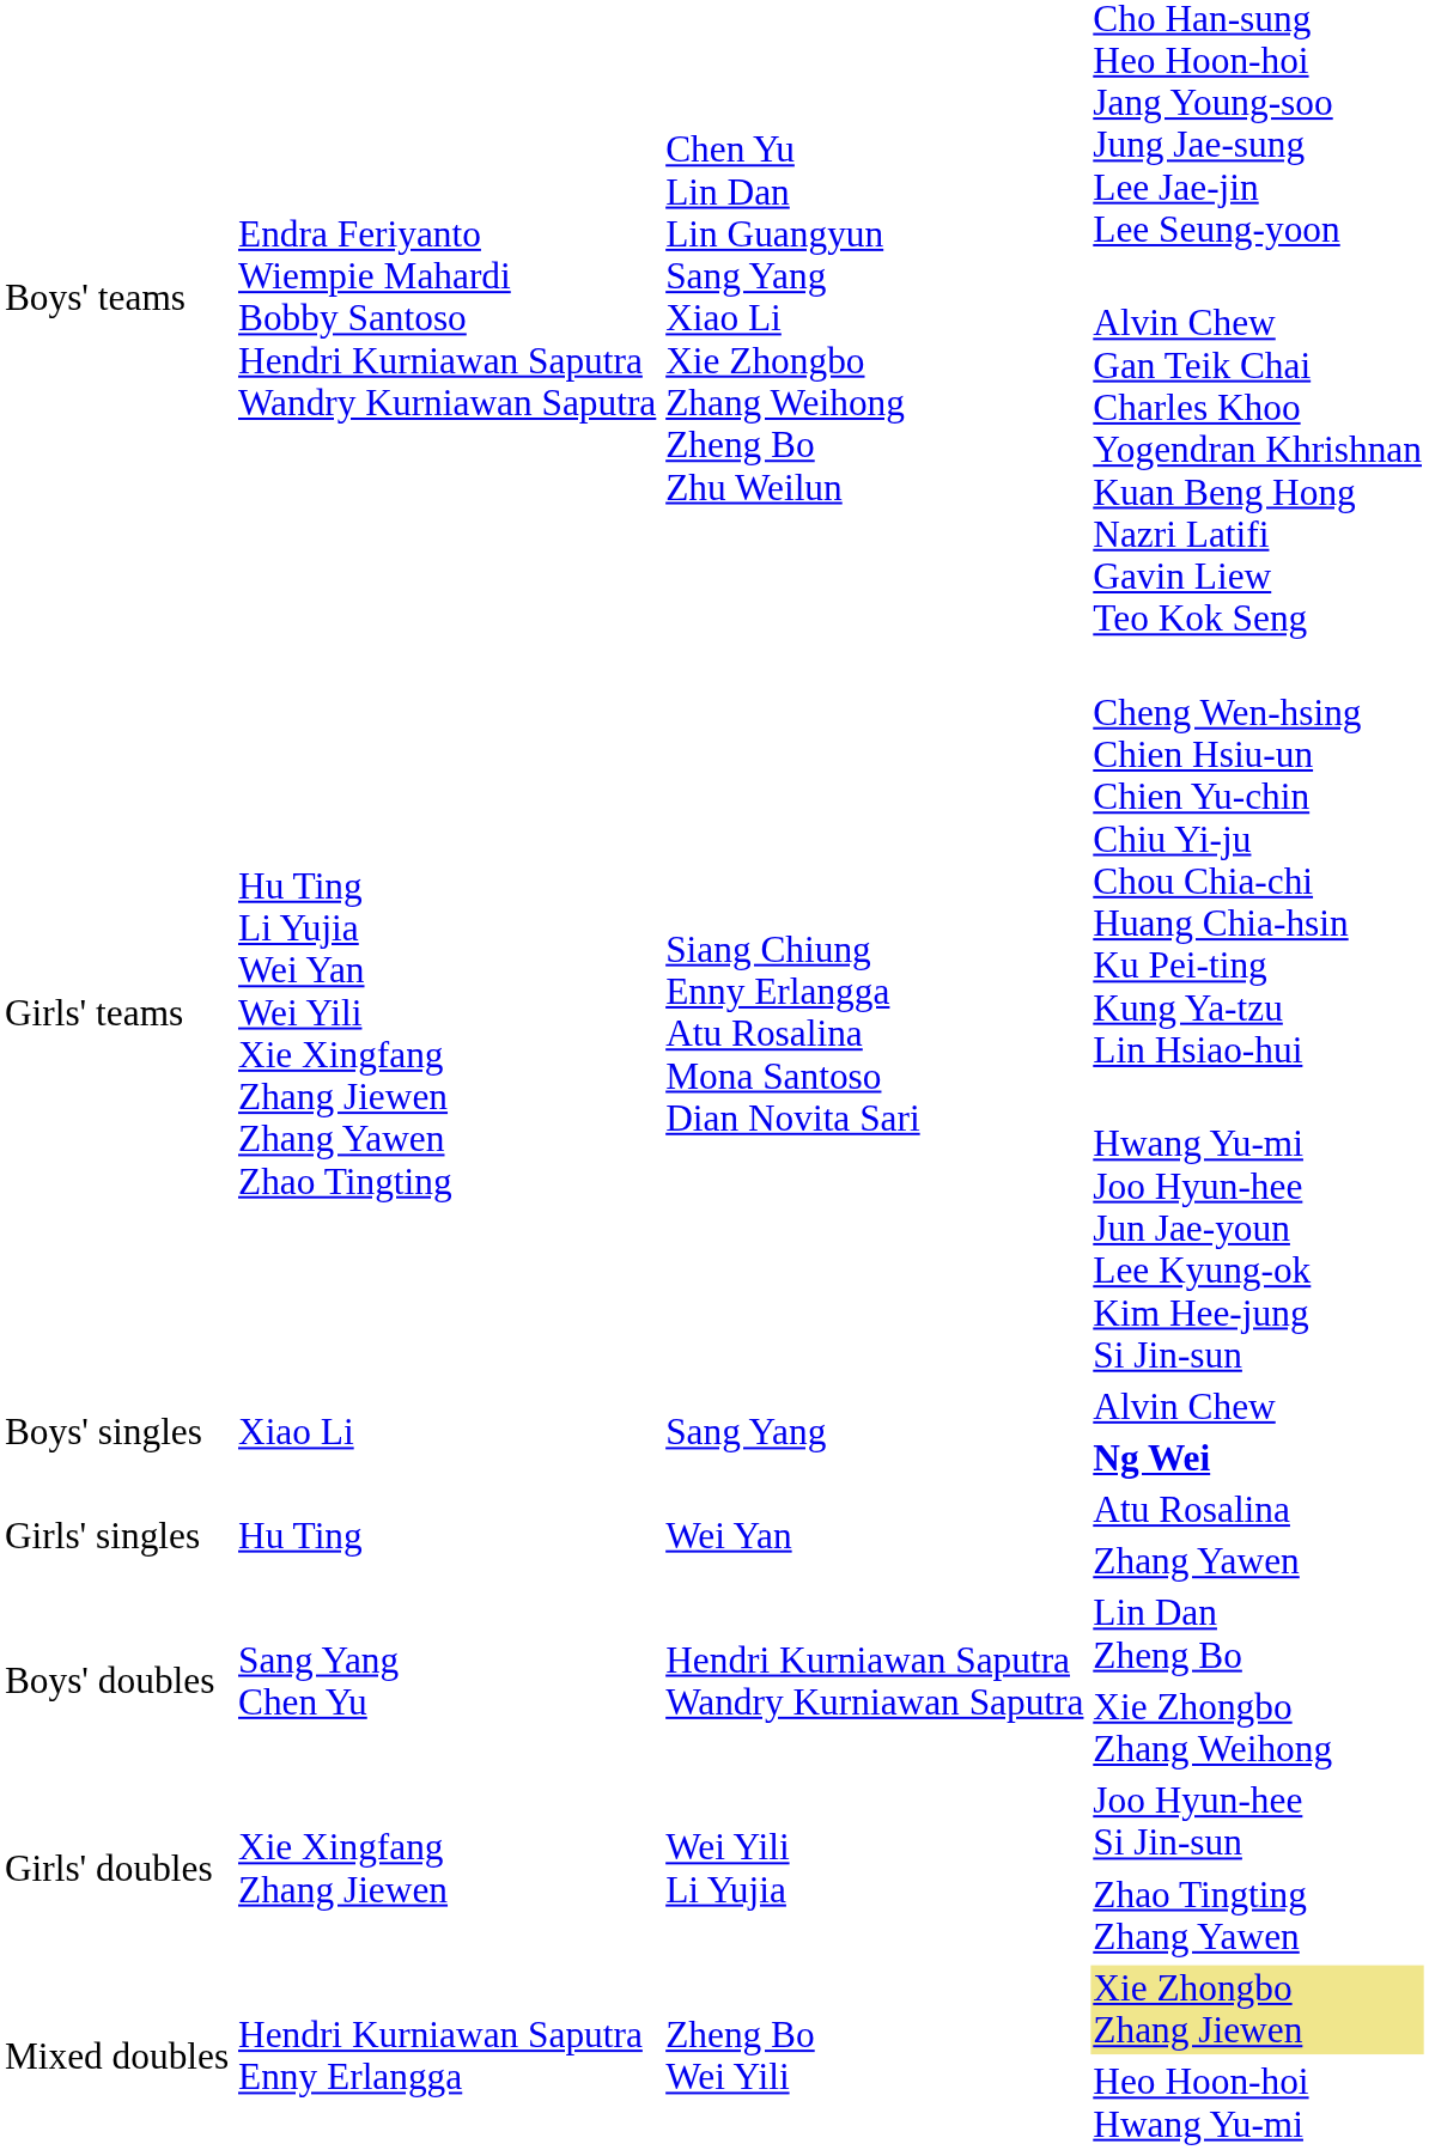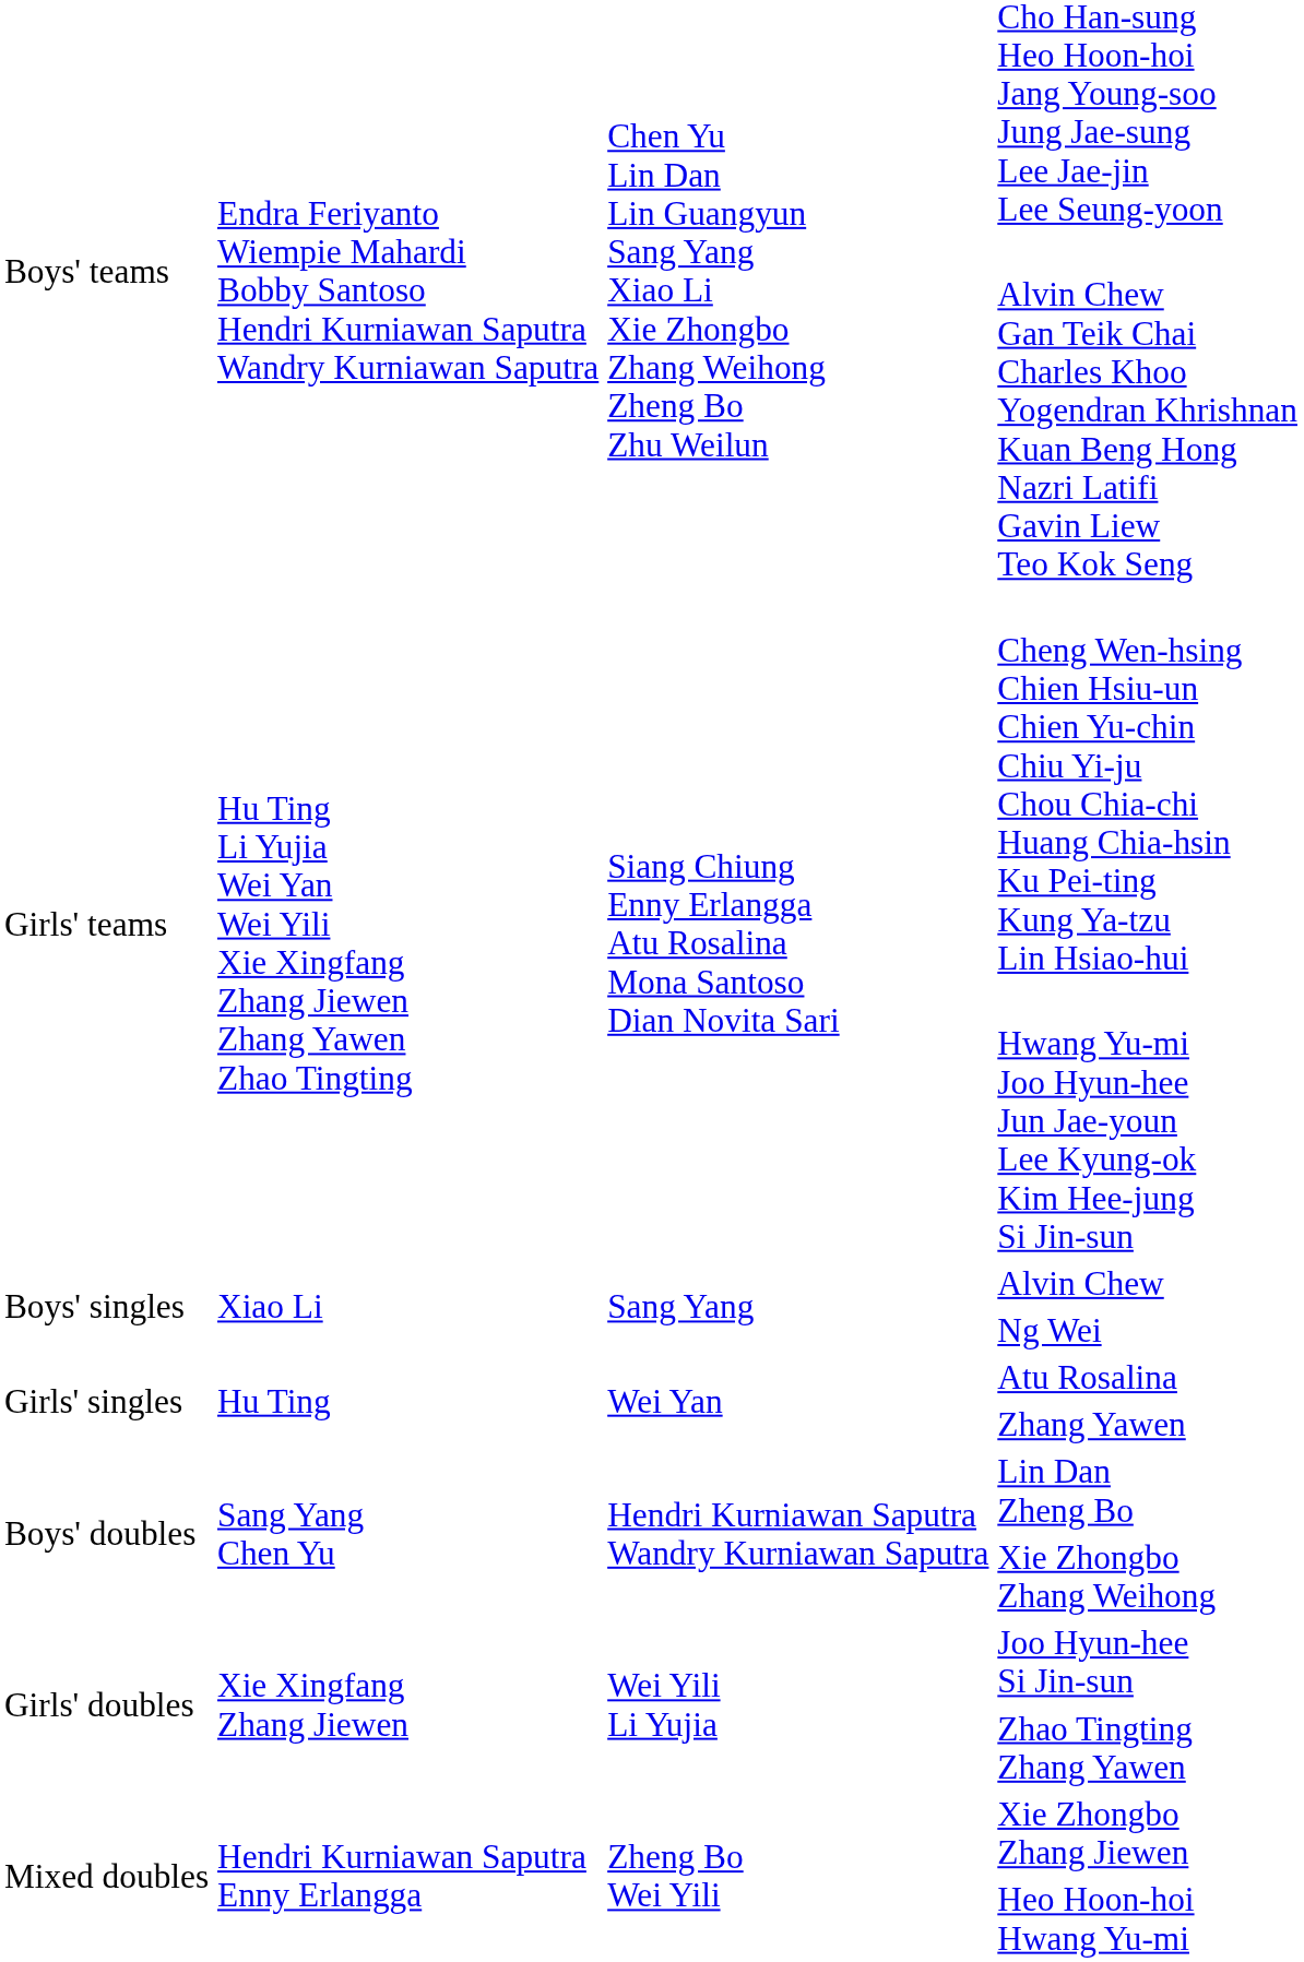Ng Wei | column 4: bold -> normal
Xie Zhongbo Zhang Jiewen | column 4: khaki background -> no background
